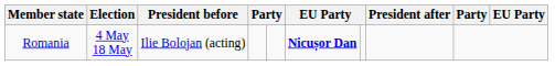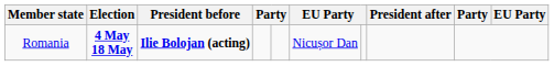Romania | Election: normal -> bold
Romania | President before: normal -> bold
Romania | column 6: bold -> normal
